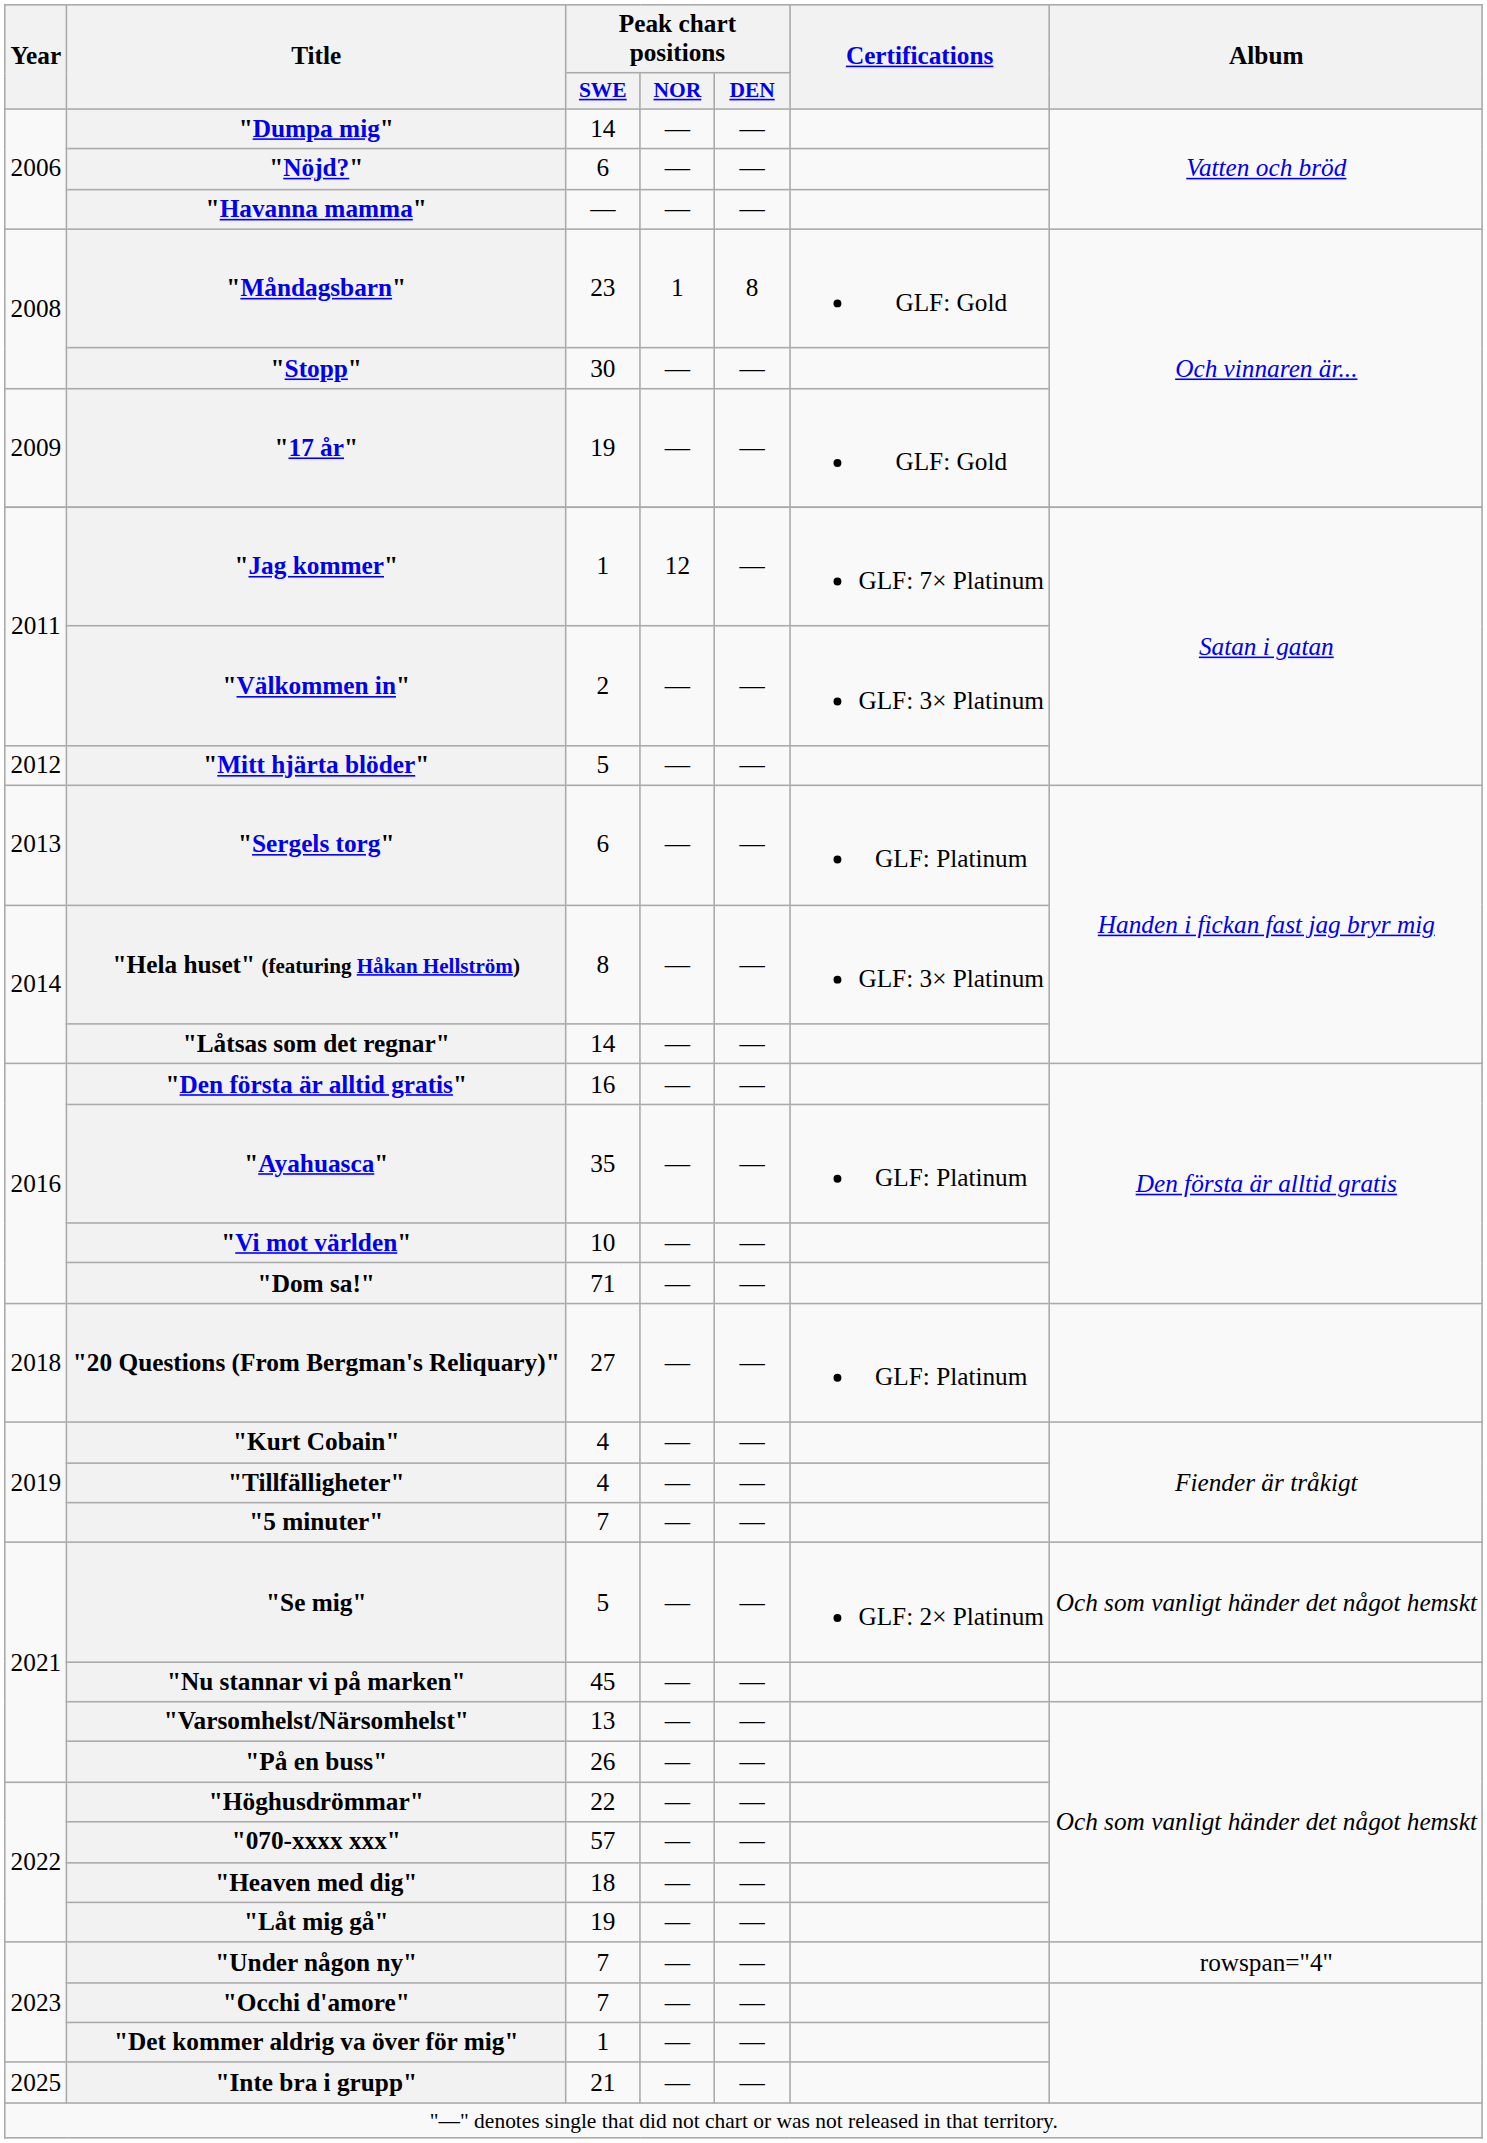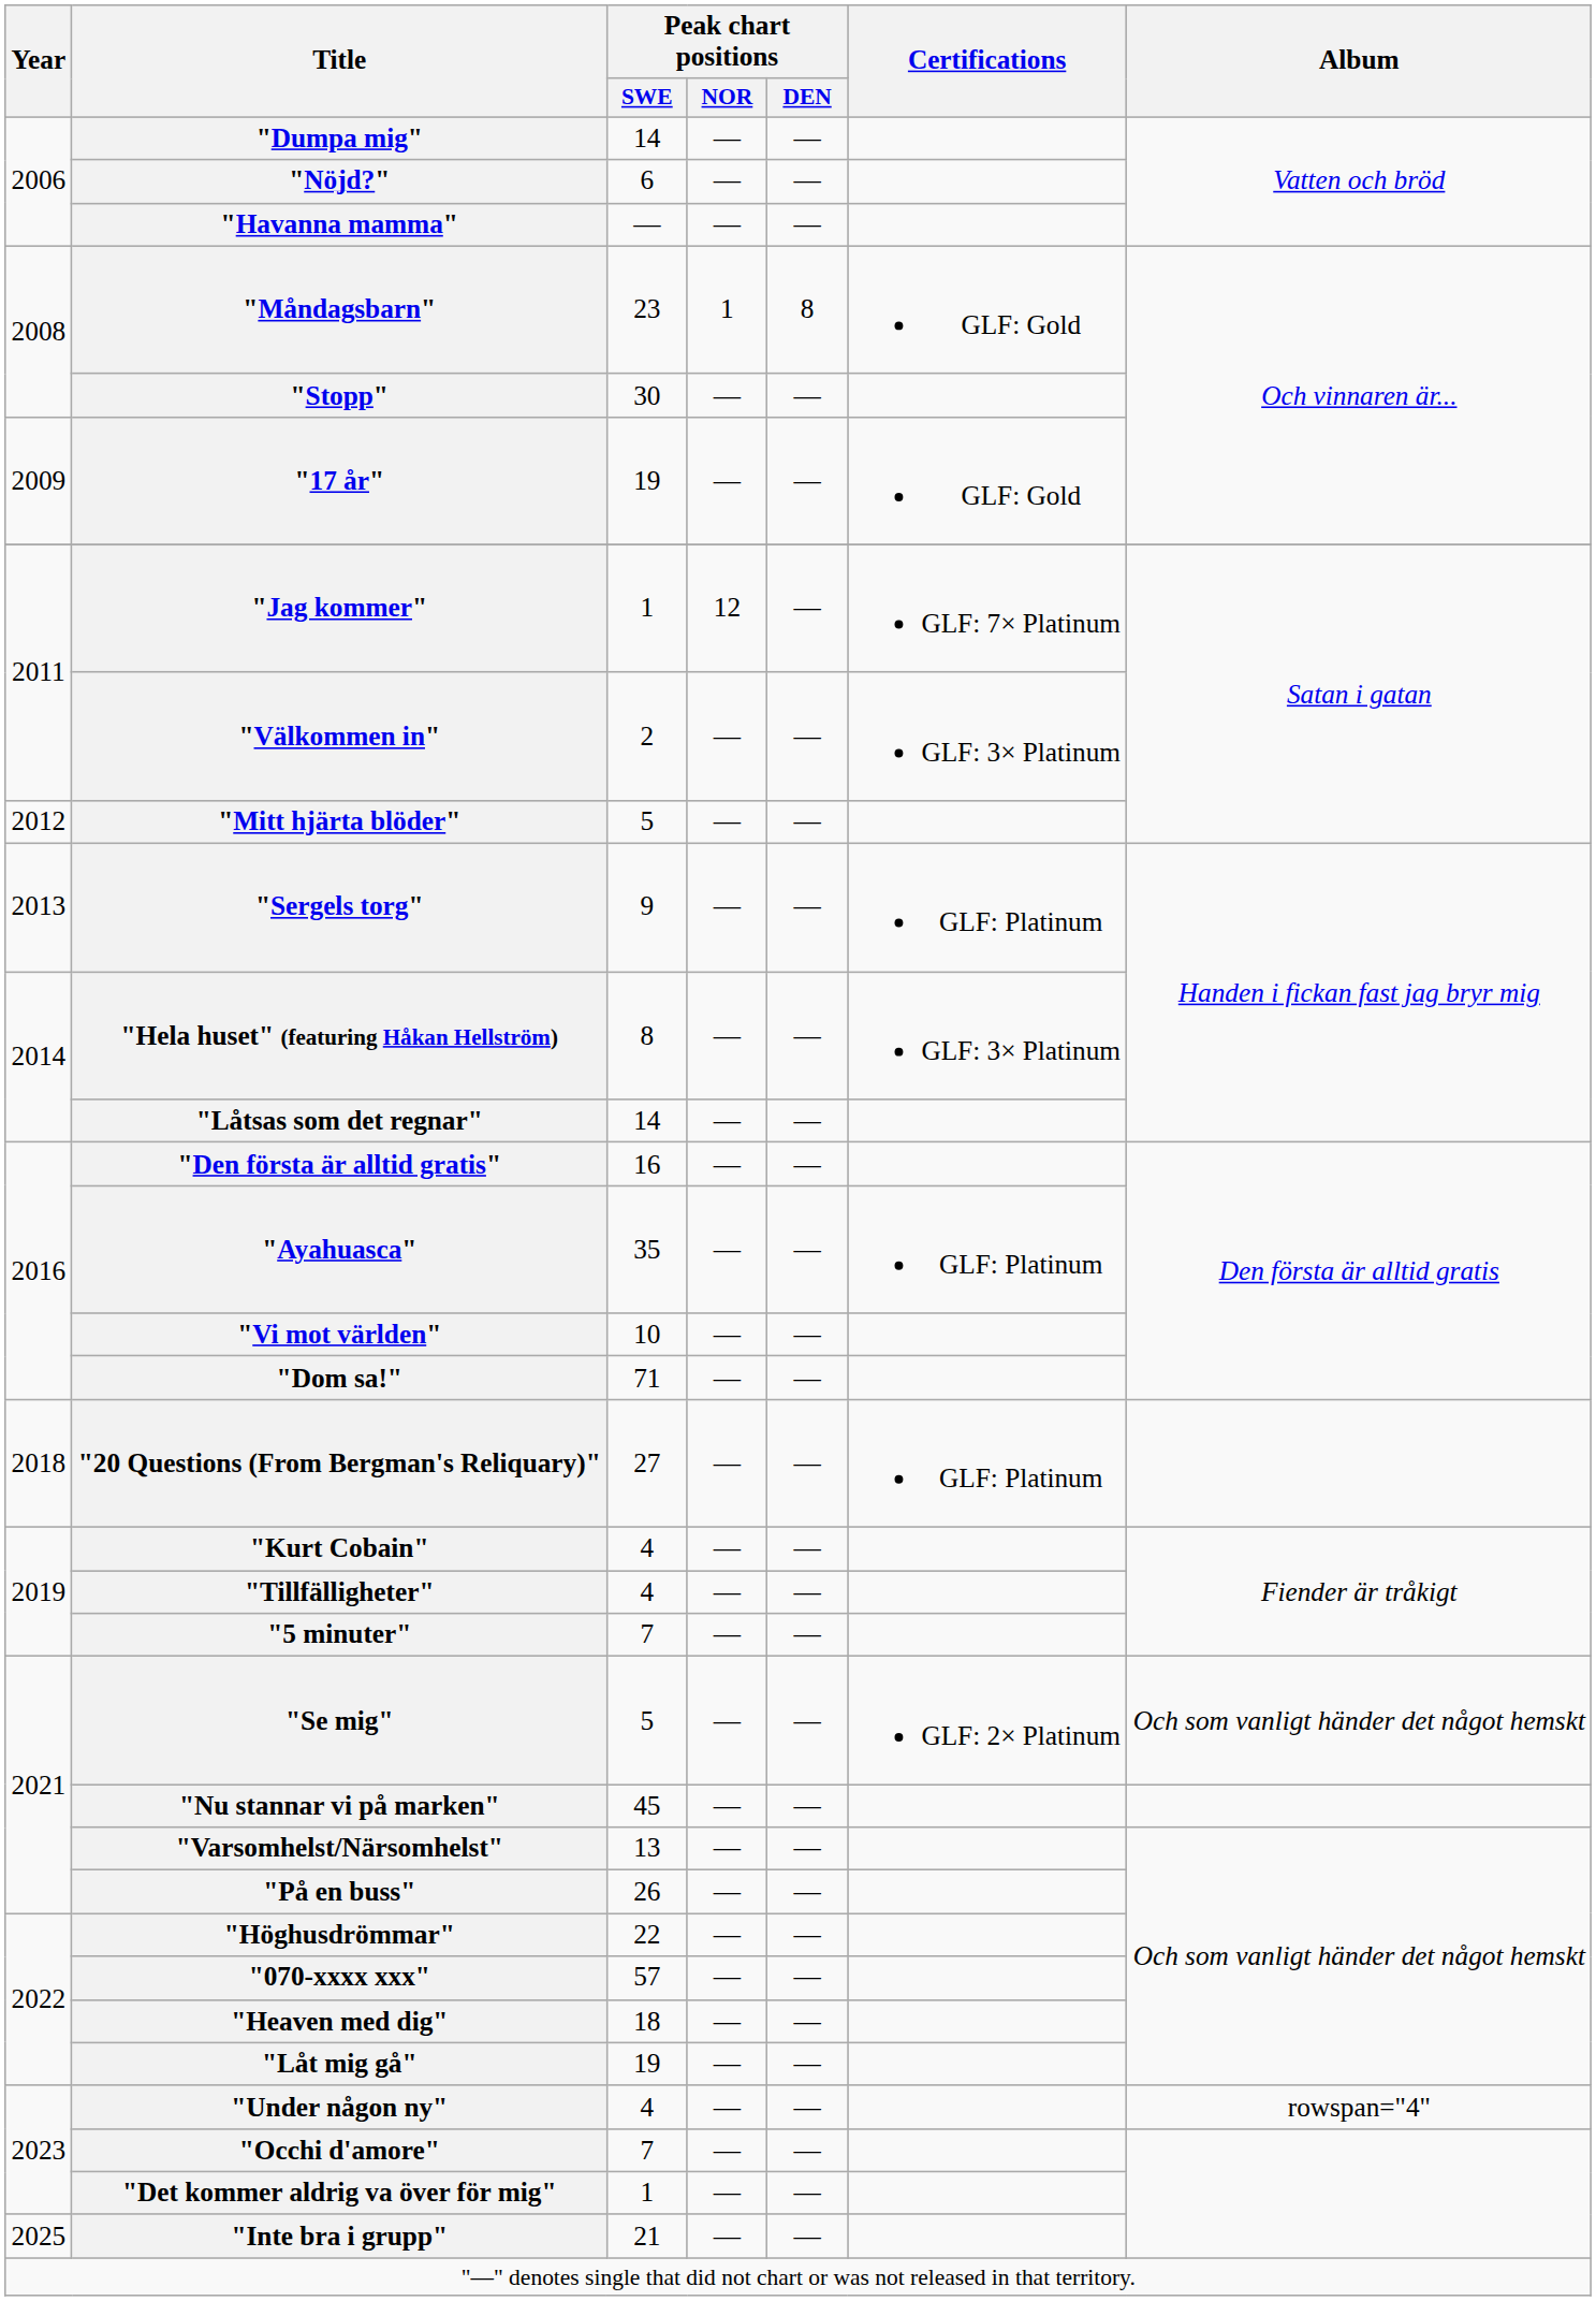"Sergels torg" | Peak chart positions / SWE: 6 -> 9
"Under någon ny" | Peak chart positions / SWE: 7 -> 4
